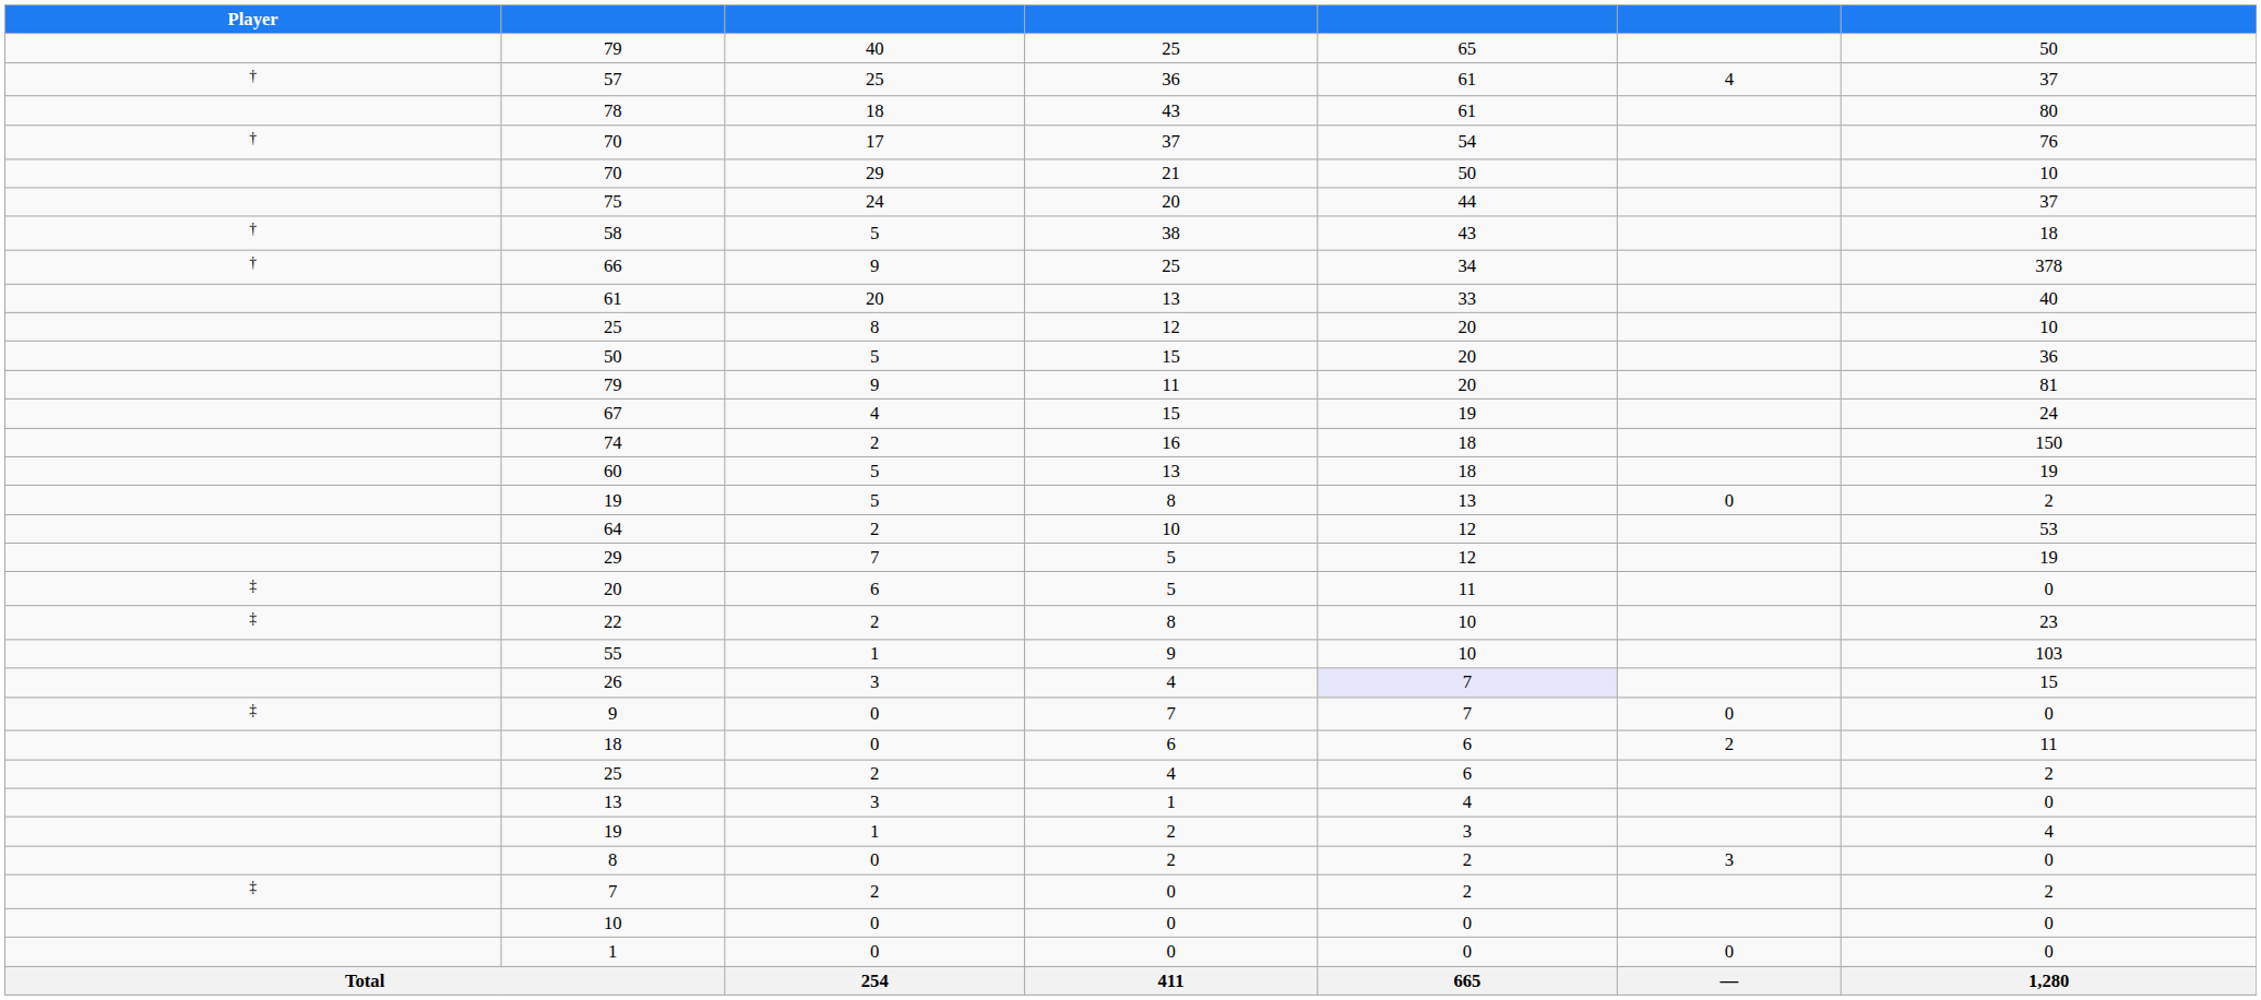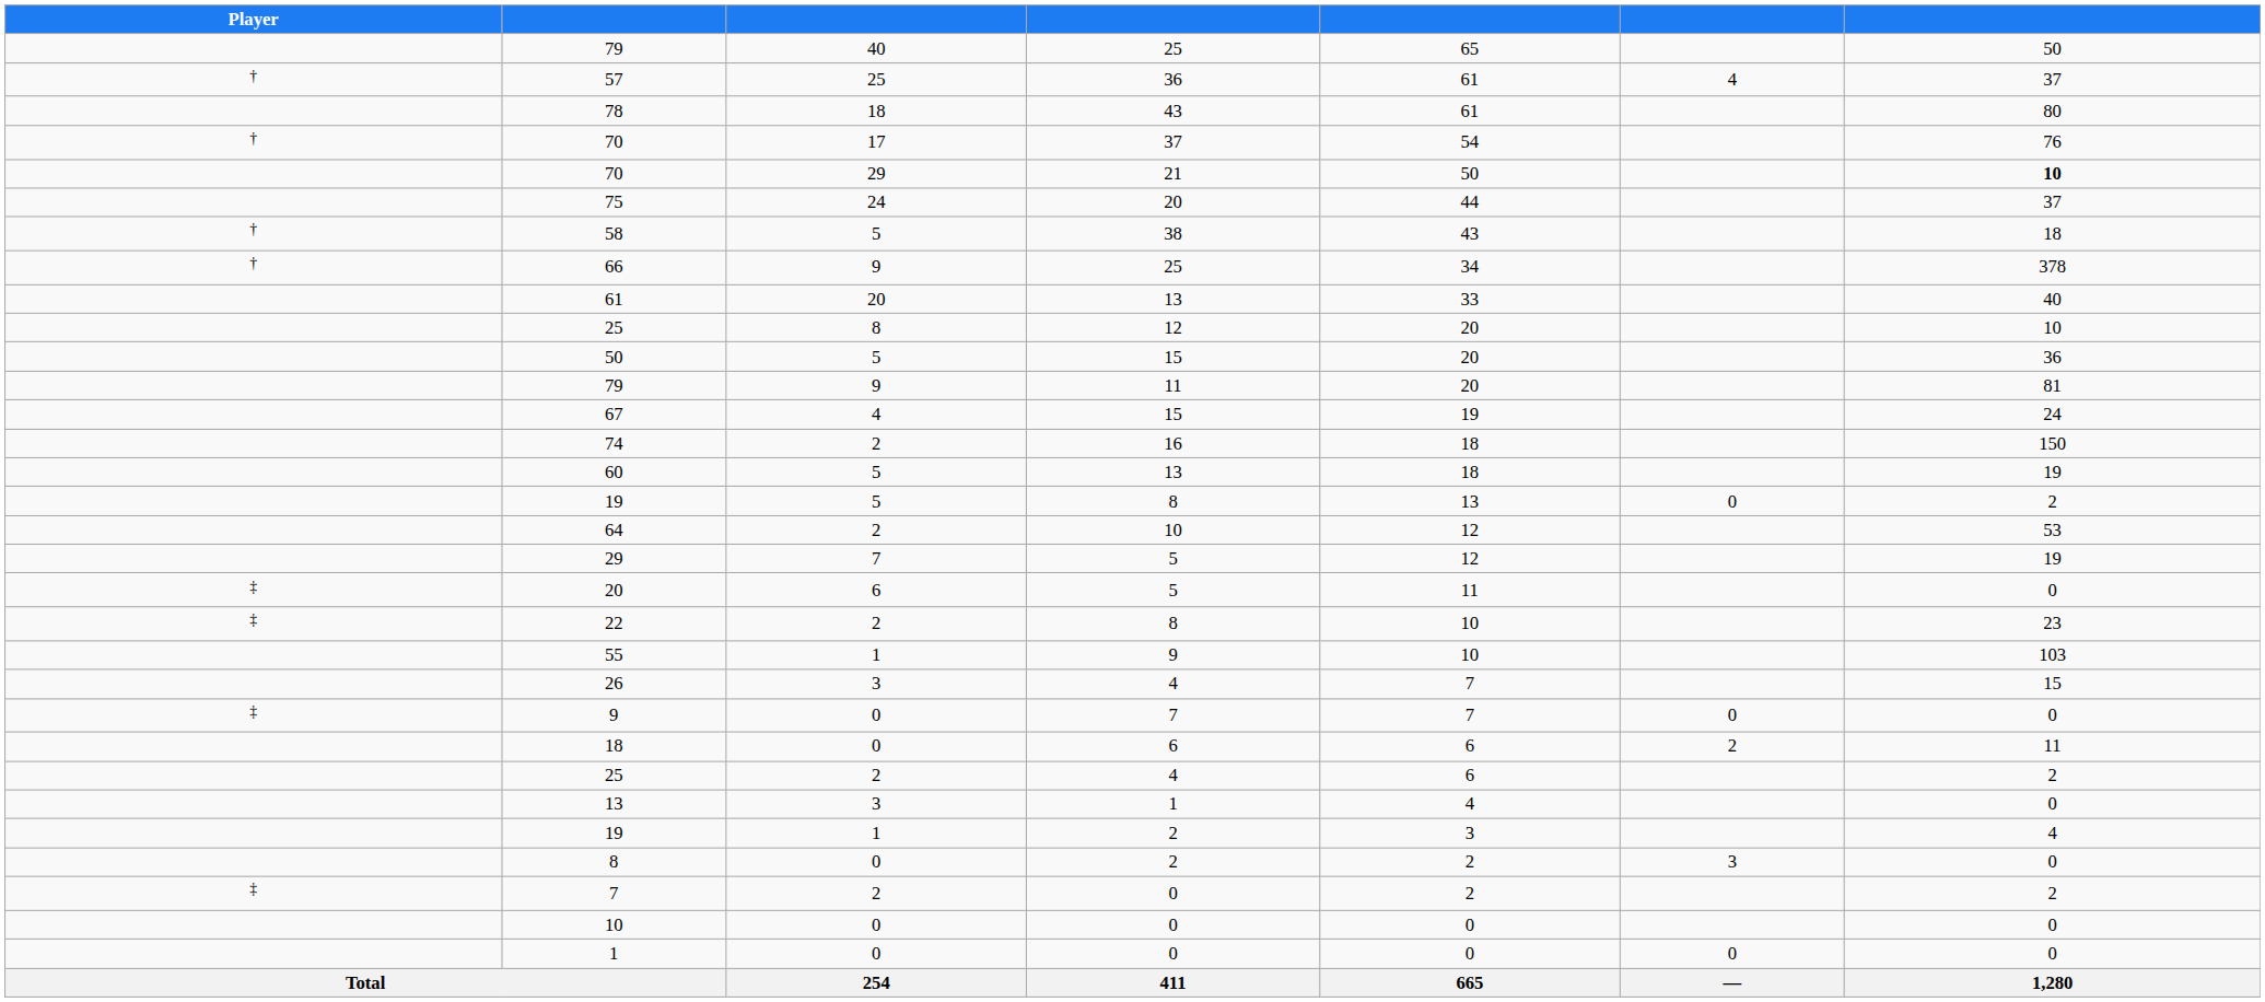70 / 21 | column 7: normal -> bold
26 | column 5: lavender background -> no background
